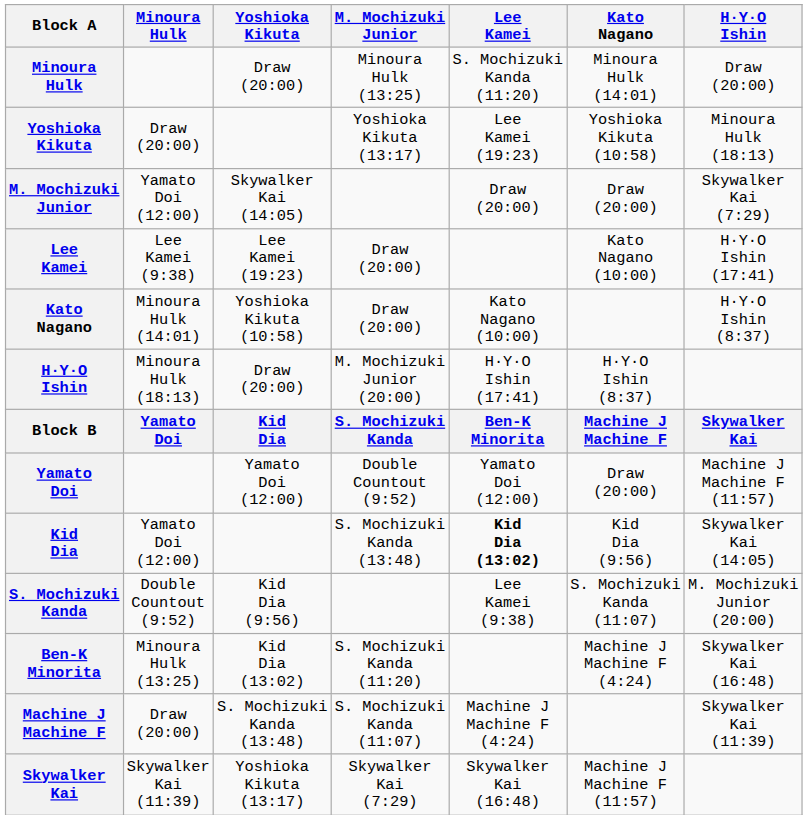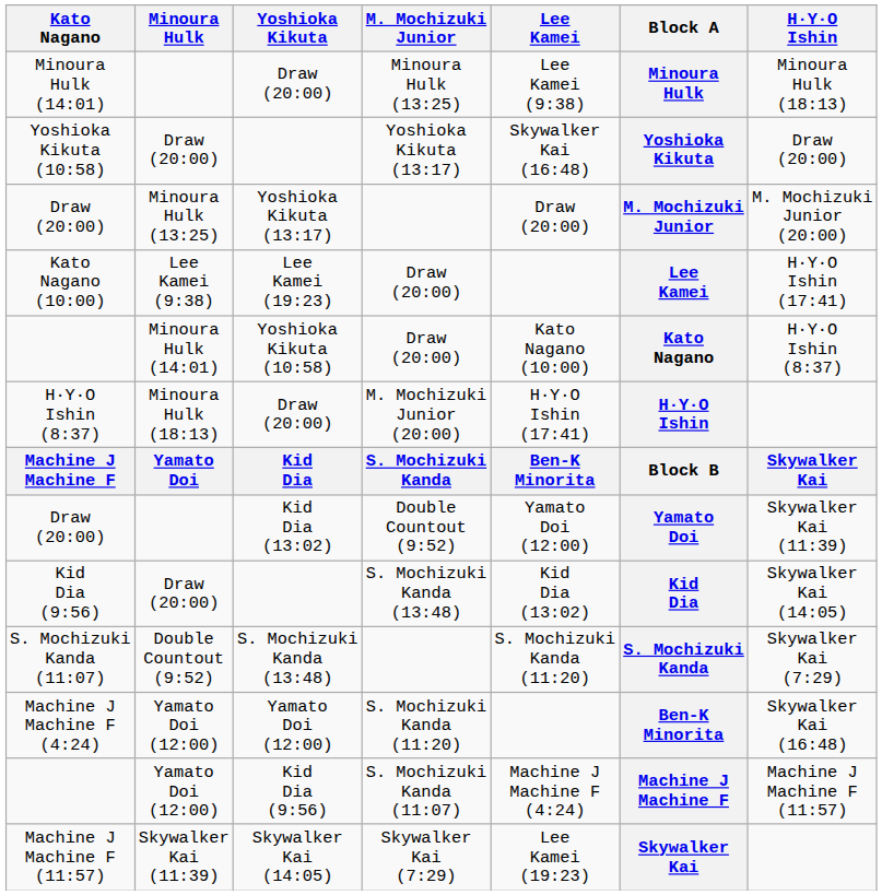columns swapped: Block A <-> Kato Nagano
row 2 | Lee Kamei: S. Mochizuki Kanda (11:20) -> Lee Kamei (9:38)
row 2 | H·Y·O Ishin: Draw (20:00) -> Minoura Hulk (18:13)
row 3 | Lee Kamei: Lee Kamei (19:23) -> Skywalker Kai (16:48)
row 3 | H·Y·O Ishin: Minoura Hulk (18:13) -> Draw (20:00)
row 4 | Minoura Hulk: Yamato Doi (12:00) -> Minoura Hulk (13:25)
row 4 | Yoshioka Kikuta: Skywalker Kai (14:05) -> Yoshioka Kikuta (13:17)
row 4 | H·Y·O Ishin: Skywalker Kai (7:29) -> M. Mochizuki Junior (20:00)
row 9 | Yoshioka Kikuta: Yamato Doi (12:00) -> Kid Dia (13:02)
row 9 | H·Y·O Ishin: Machine J Machine F (11:57) -> Skywalker Kai (11:39)
row 10 | Minoura Hulk: Yamato Doi (12:00) -> Draw (20:00)
row 10 | Lee Kamei: bold -> normal
row 11 | Yoshioka Kikuta: Kid Dia (9:56) -> S. Mochizuki Kanda (13:48)
row 11 | Lee Kamei: Lee Kamei (9:38) -> S. Mochizuki Kanda (11:20)
row 11 | H·Y·O Ishin: M. Mochizuki Junior (20:00) -> Skywalker Kai (7:29)
row 12 | Minoura Hulk: Minoura Hulk (13:25) -> Yamato Doi (12:00)
row 12 | Yoshioka Kikuta: Kid Dia (13:02) -> Yamato Doi (12:00)
row 13 | Minoura Hulk: Draw (20:00) -> Yamato Doi (12:00)
row 13 | Yoshioka Kikuta: S. Mochizuki Kanda (13:48) -> Kid Dia (9:56)
row 13 | H·Y·O Ishin: Skywalker Kai (11:39) -> Machine J Machine F (11:57)
row 14 | Yoshioka Kikuta: Yoshioka Kikuta (13:17) -> Skywalker Kai (14:05)
row 14 | Lee Kamei: Skywalker Kai (16:48) -> Lee Kamei (19:23)
